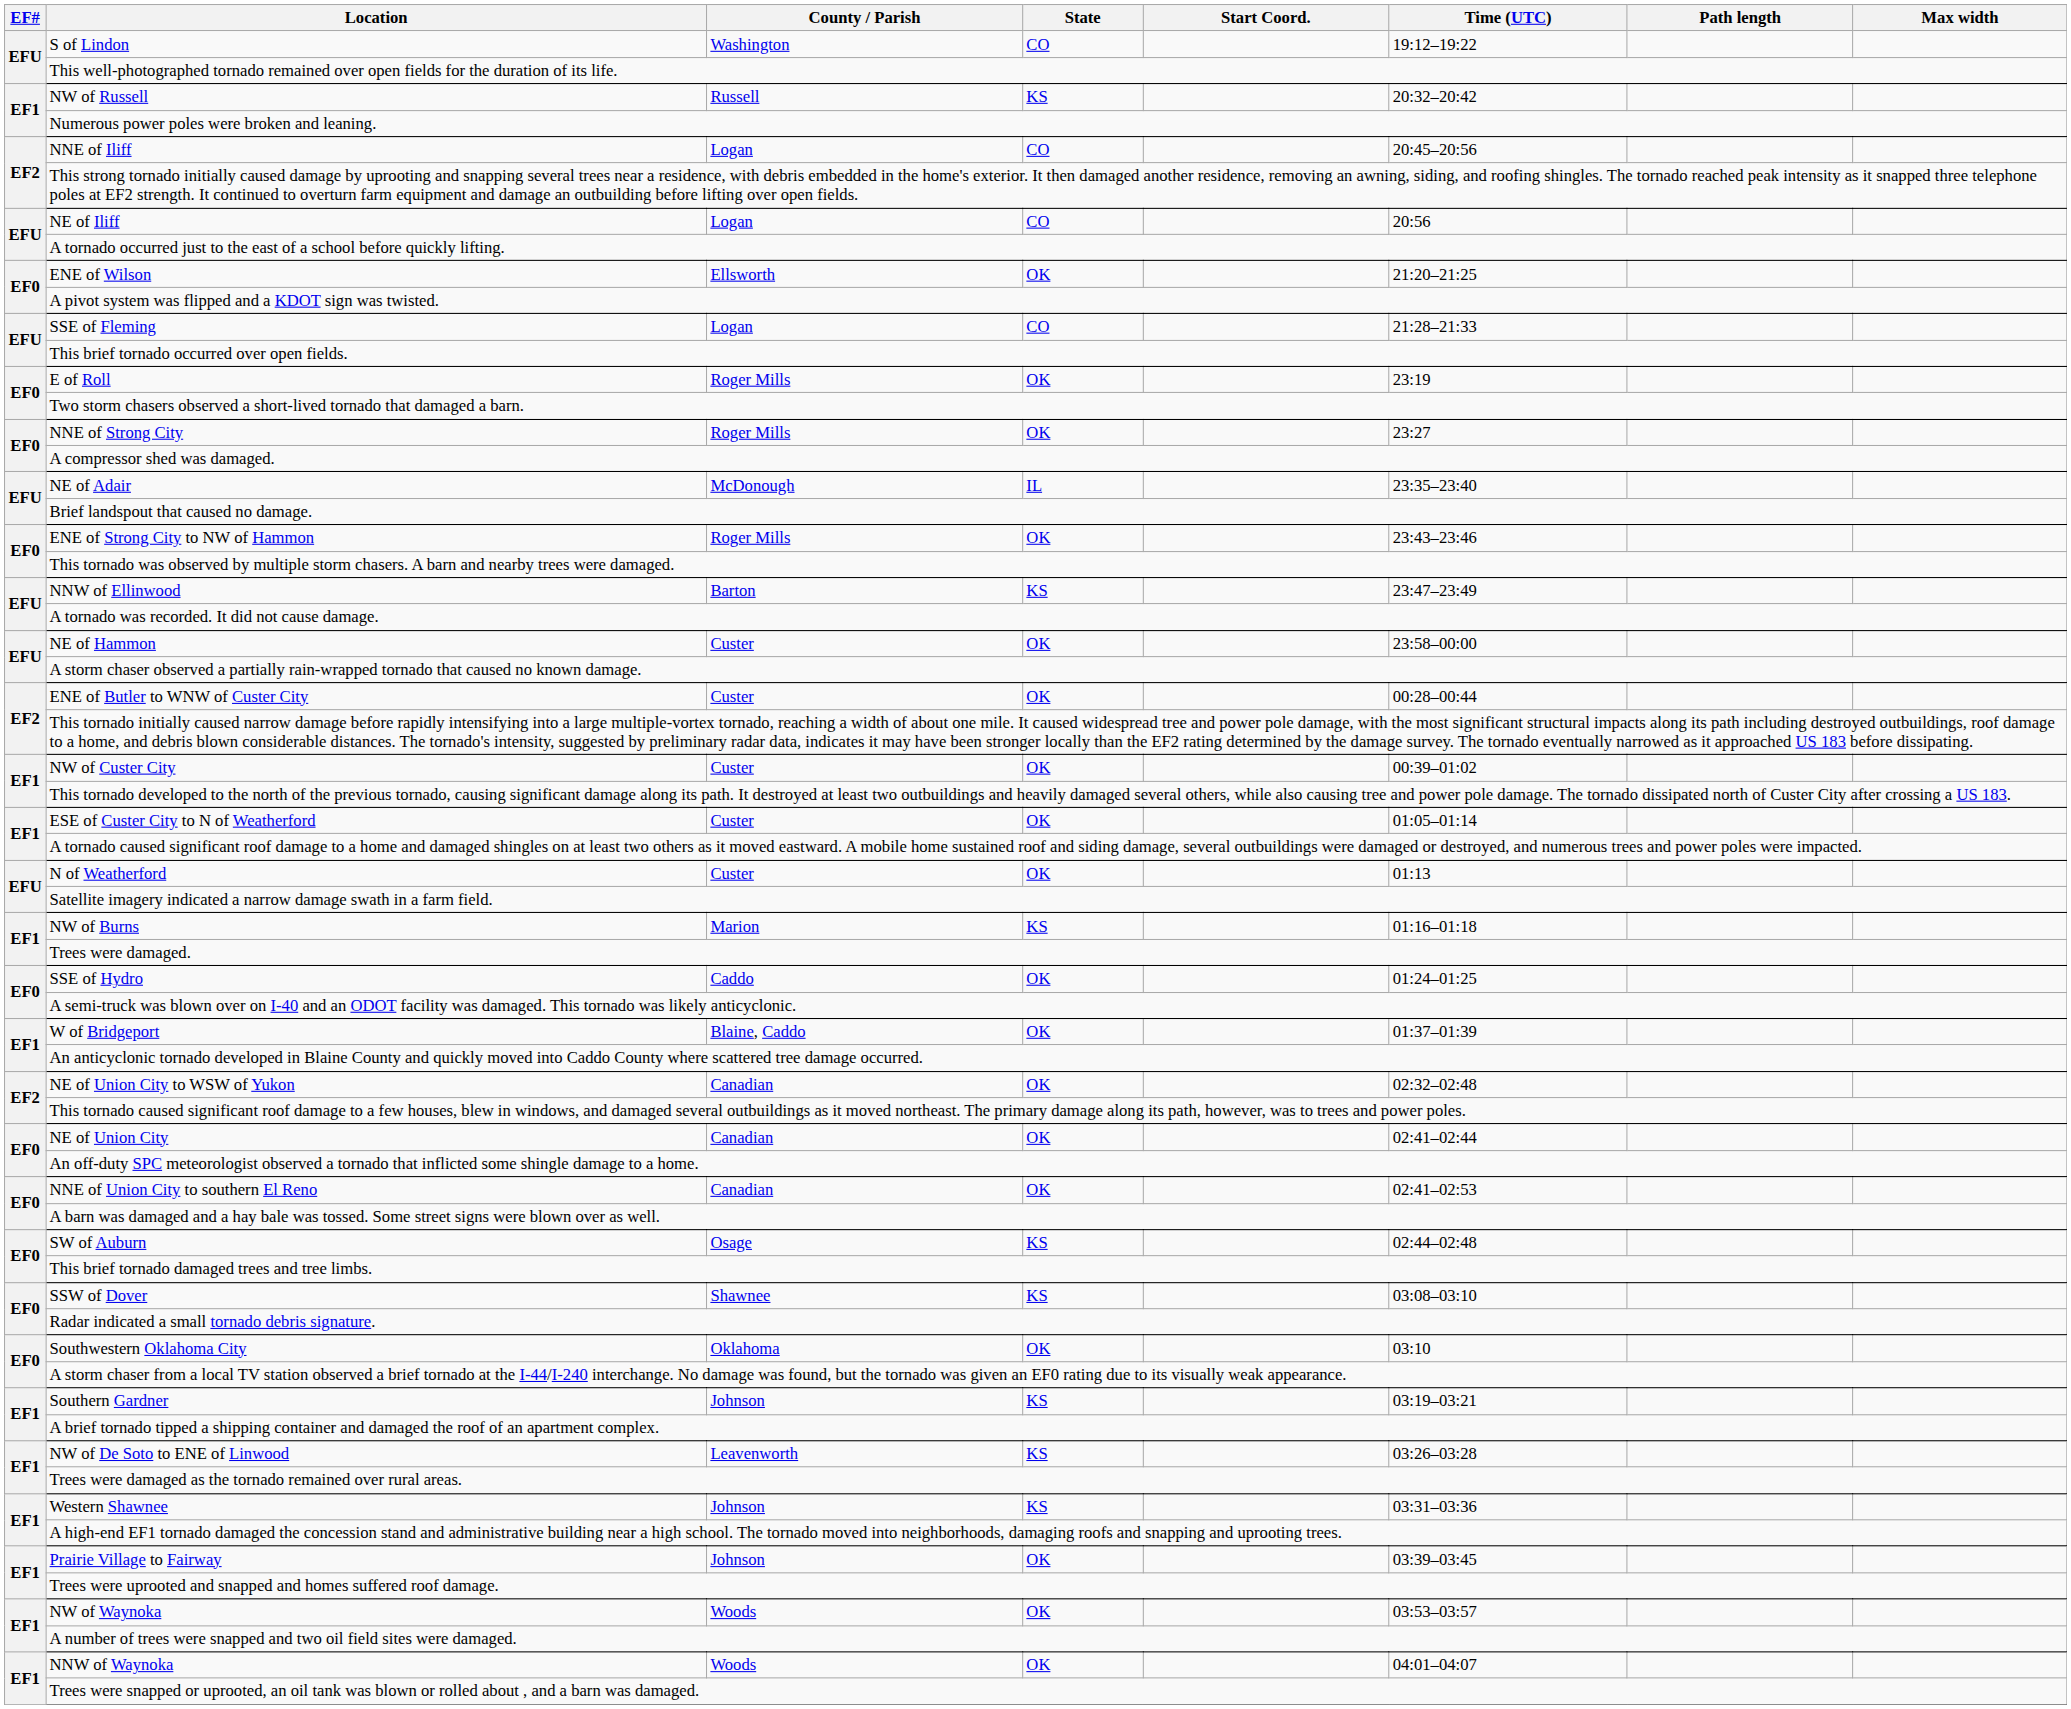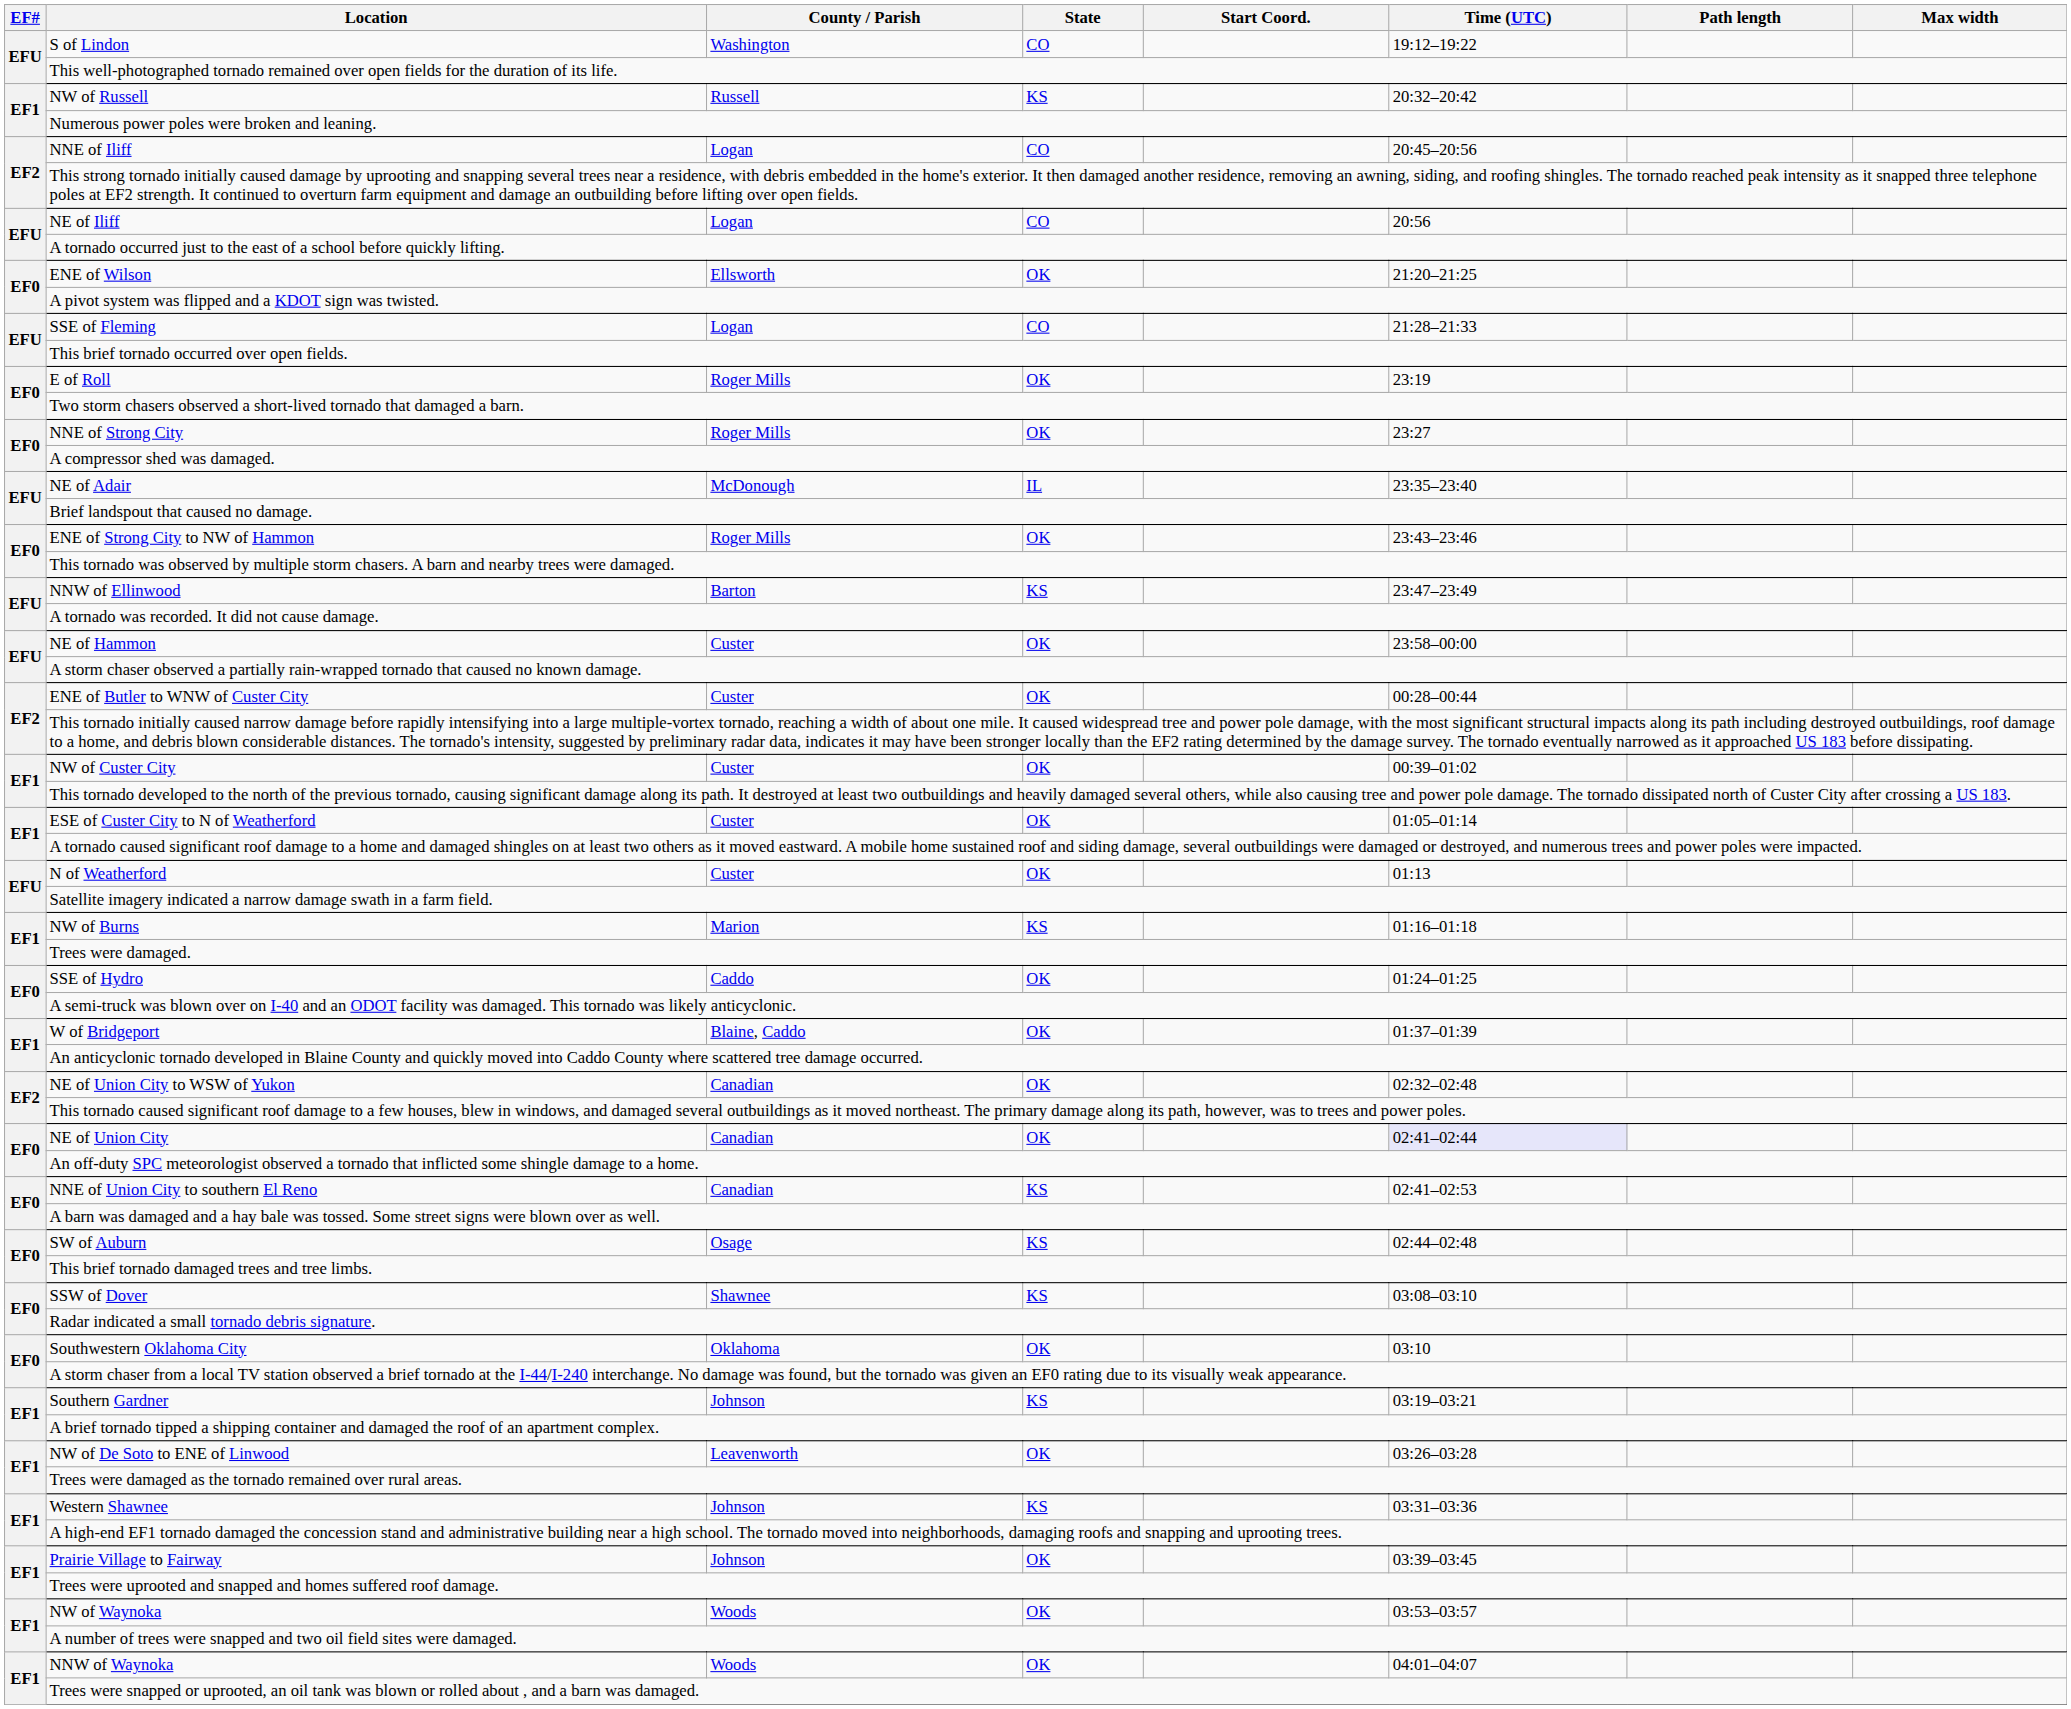NE of Union City | Time (UTC): no background -> lavender background
NNE of Union City to southern El Reno | State: OK -> KS
NW of De Soto to ENE of Linwood | State: KS -> OK
